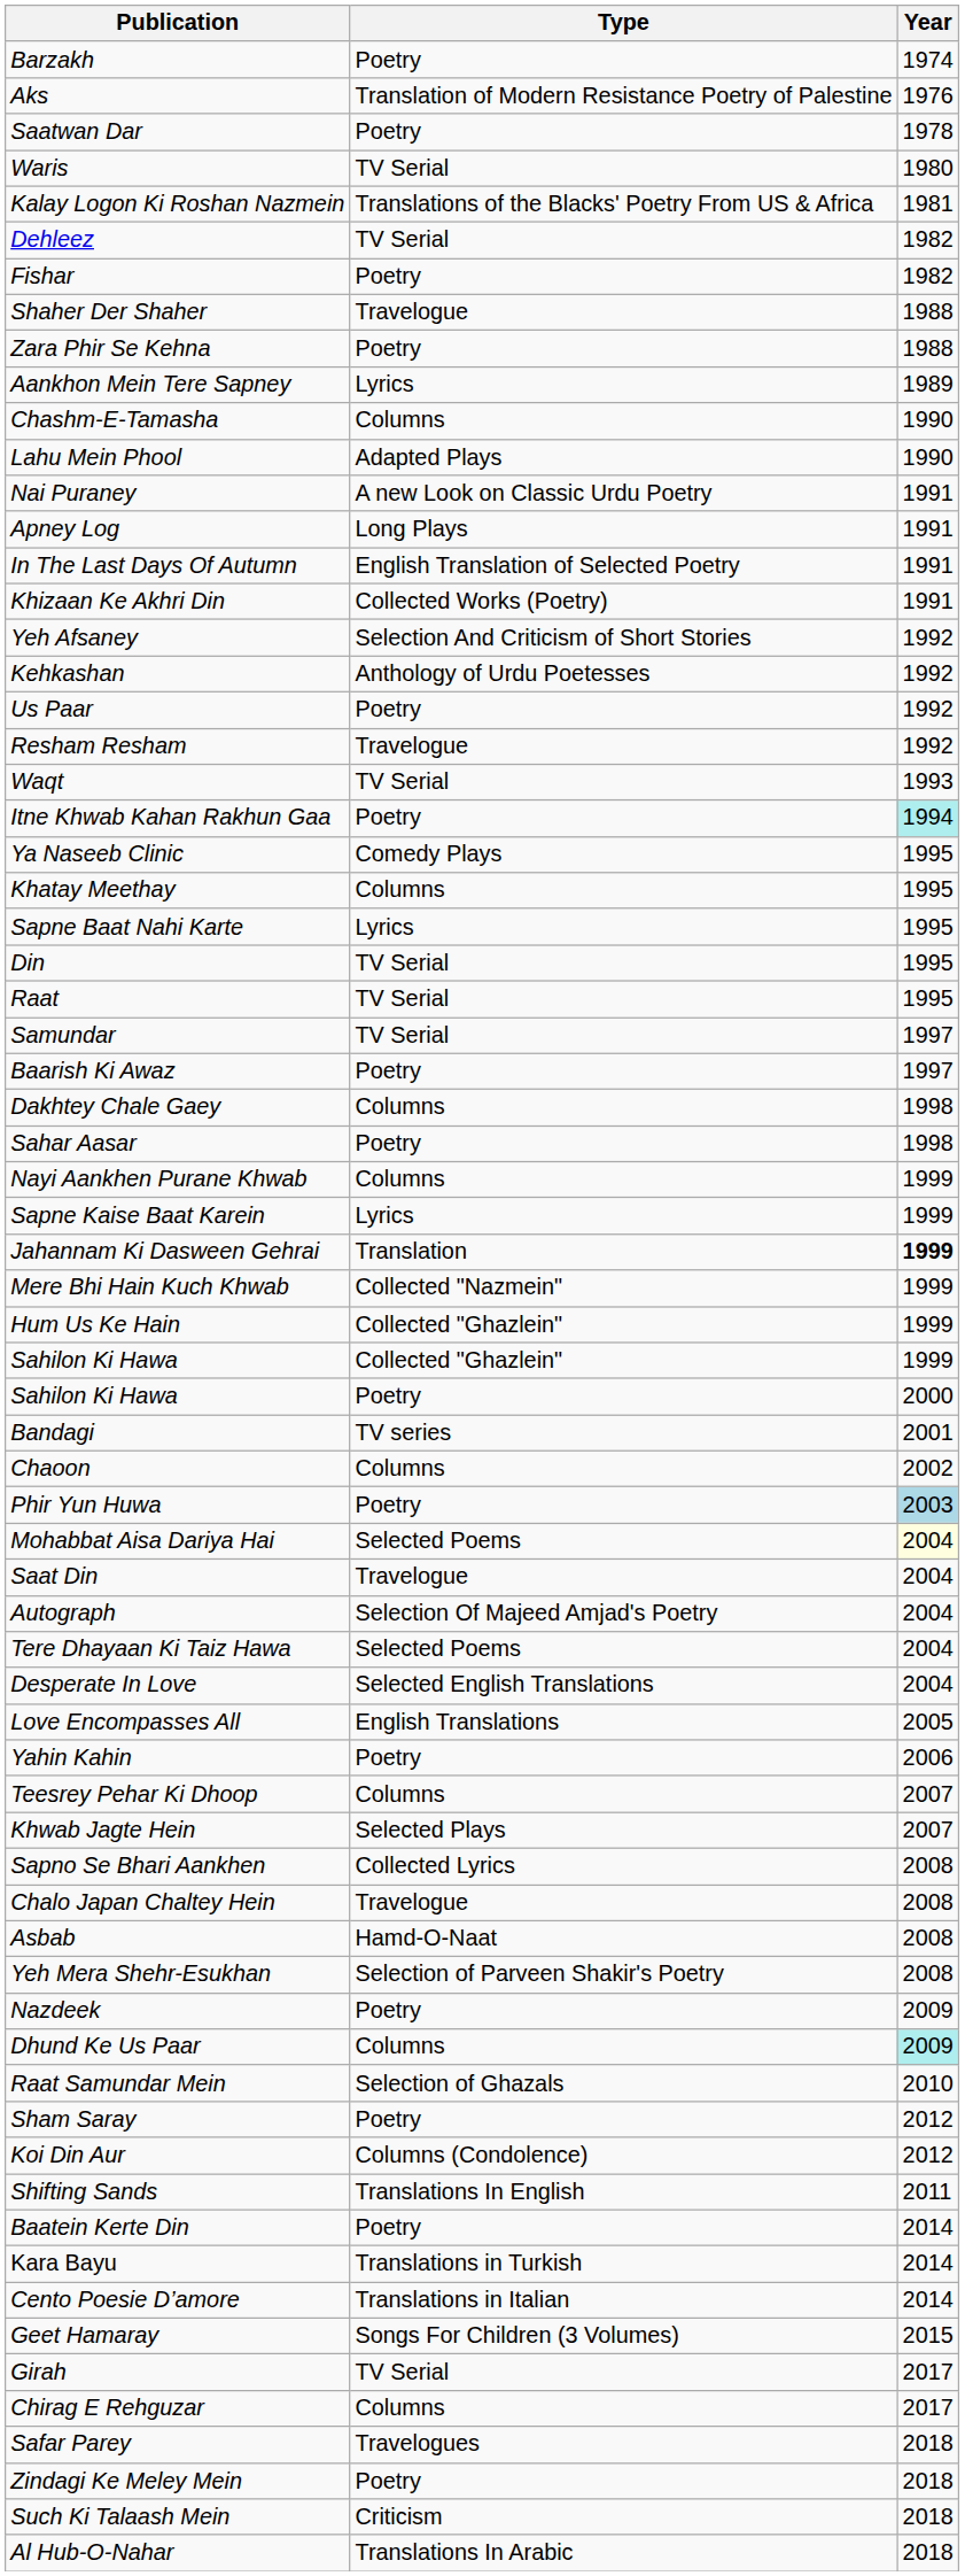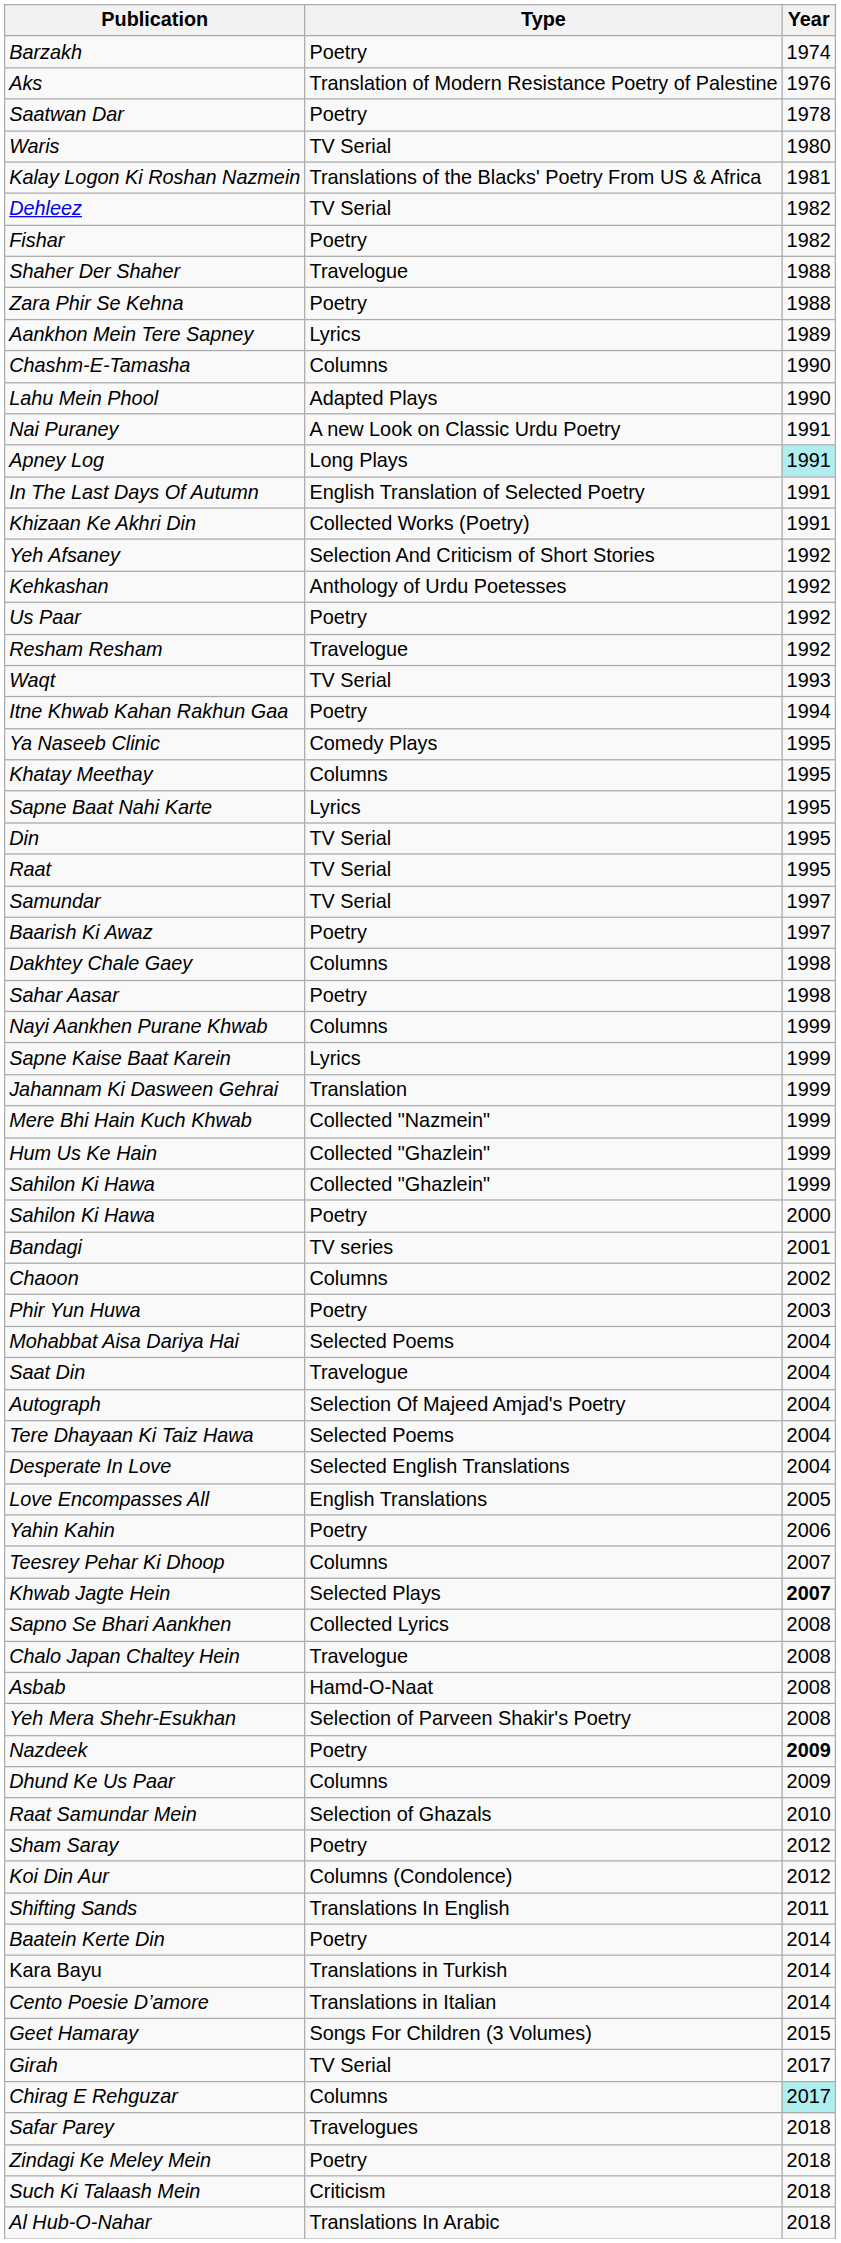Apney Log | Year: no background -> paleturquoise background
Itne Khwab Kahan Rakhun Gaa | Year: paleturquoise background -> no background
Jahannam Ki Dasween Gehrai | Year: bold -> normal
Phir Yun Huwa | Year: lightblue background -> no background
Mohabbat Aisa Dariya Hai | Year: lightyellow background -> no background
Khwab Jagte Hein | Year: normal -> bold
Nazdeek | Year: normal -> bold
Dhund Ke Us Paar | Year: paleturquoise background -> no background
Chirag E Rehguzar | Year: no background -> paleturquoise background
